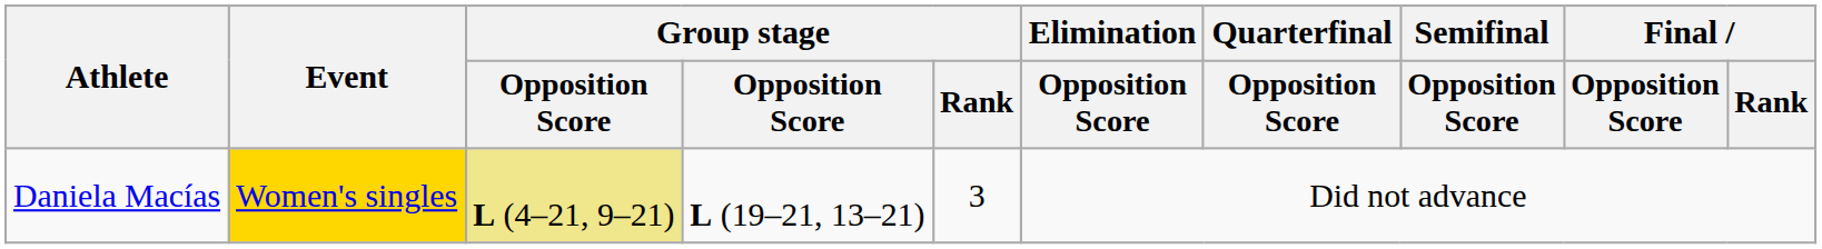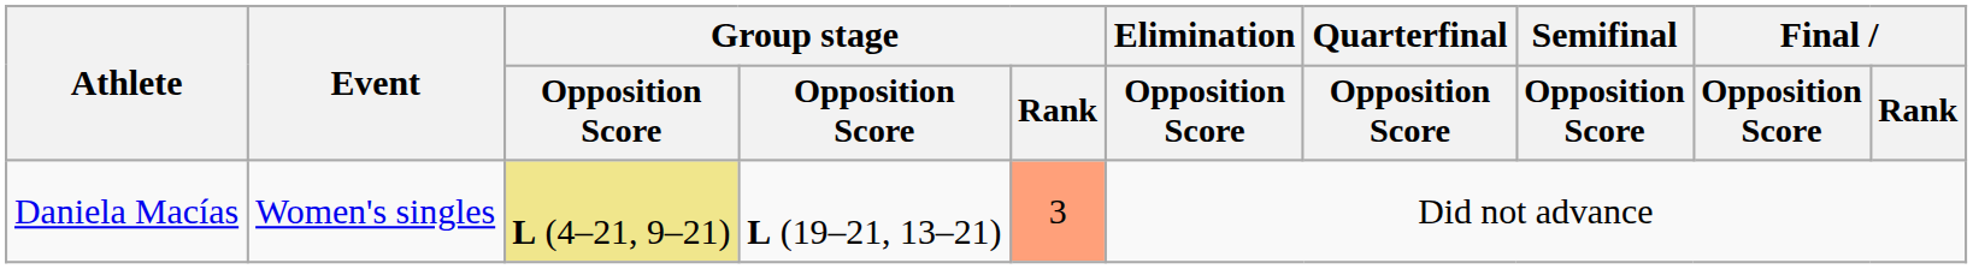Daniela Macías | Event: gold background -> no background
Daniela Macías | Group stage / Rank: no background -> lightsalmon background
